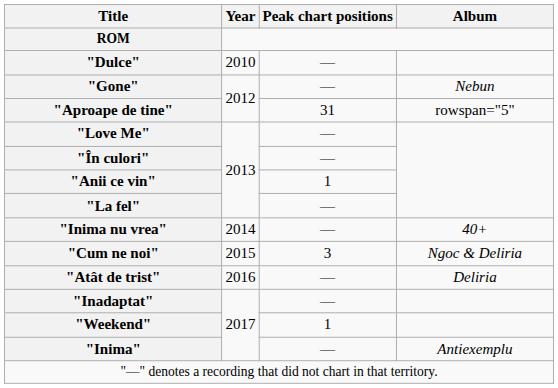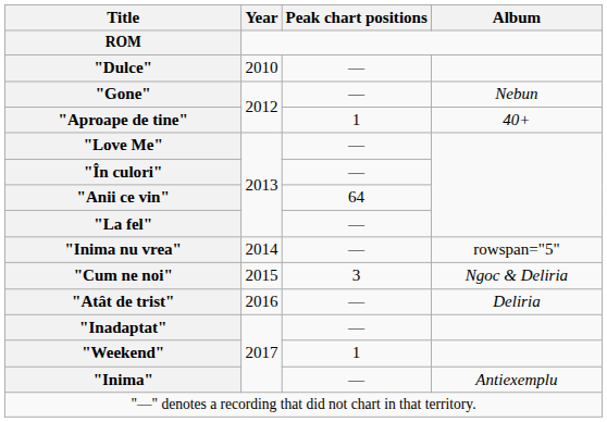"Aproape de tine" | Peak chart positions: 31 -> 1
"Aproape de tine" | Album: rowspan="5" -> 40+
"Anii ce vin" | Peak chart positions: 1 -> 64
"Inima nu vrea" | Album: 40+ -> rowspan="5"
